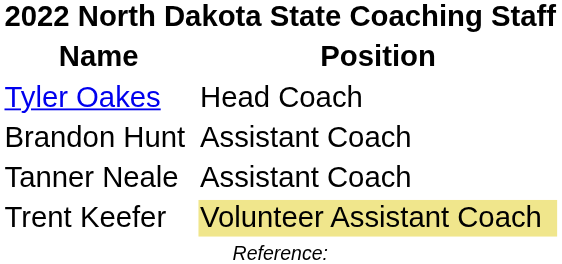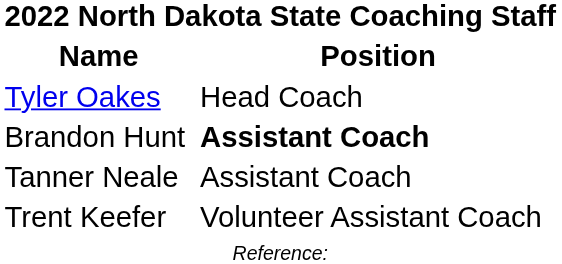Brandon Hunt | Position: normal -> bold
Trent Keefer | Position: khaki background -> no background
